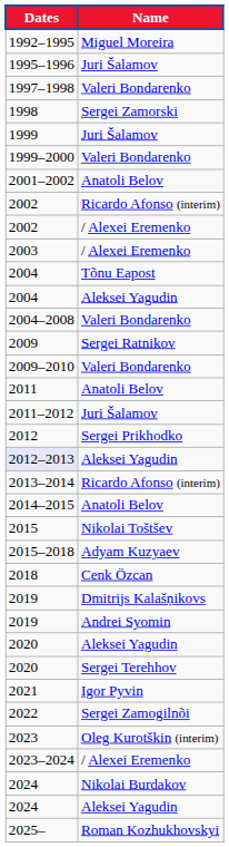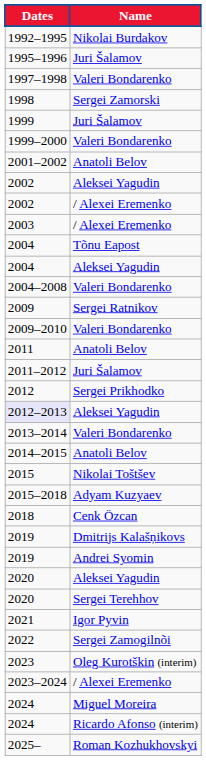row 2 | Name: Miguel Moreira -> Nikolai Burdakov
row 9 | Name: Ricardo Afonso (interim) -> Aleksei Yagudin
row 21 | Name: Ricardo Afonso (interim) -> Valeri Bondarenko
row 34 | Name: Nikolai Burdakov -> Miguel Moreira
row 35 | Name: Aleksei Yagudin -> Ricardo Afonso (interim)
